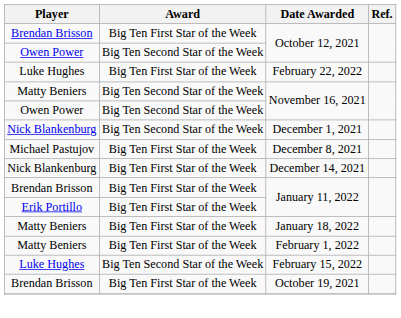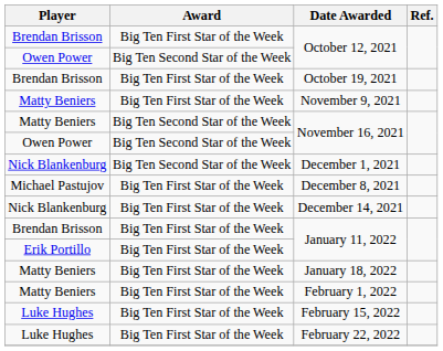rows swapped: October 19, 2021 <-> February 22, 2022
+ row: Matty Beniers | Big Ten First Star of the Week | November 9, 2021
February 15, 2022 | Award: Big Ten Second Star of the Week -> Big Ten First Star of the Week
